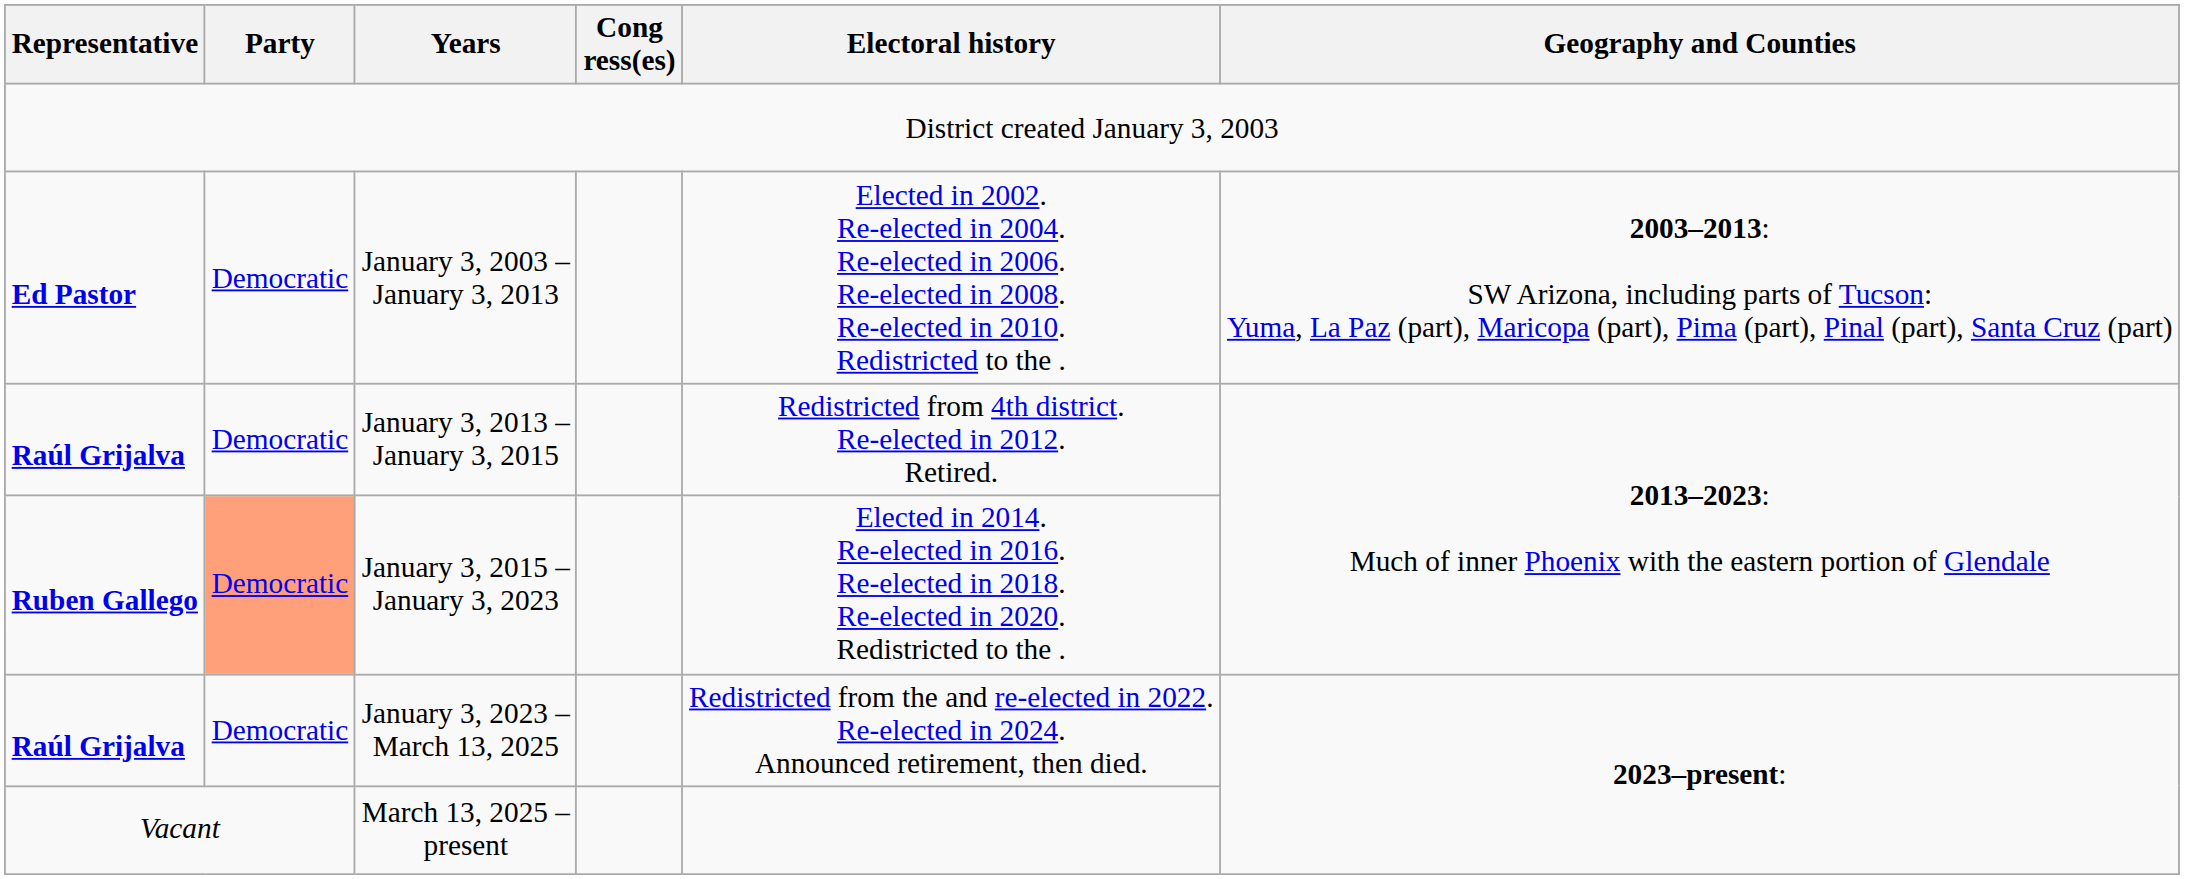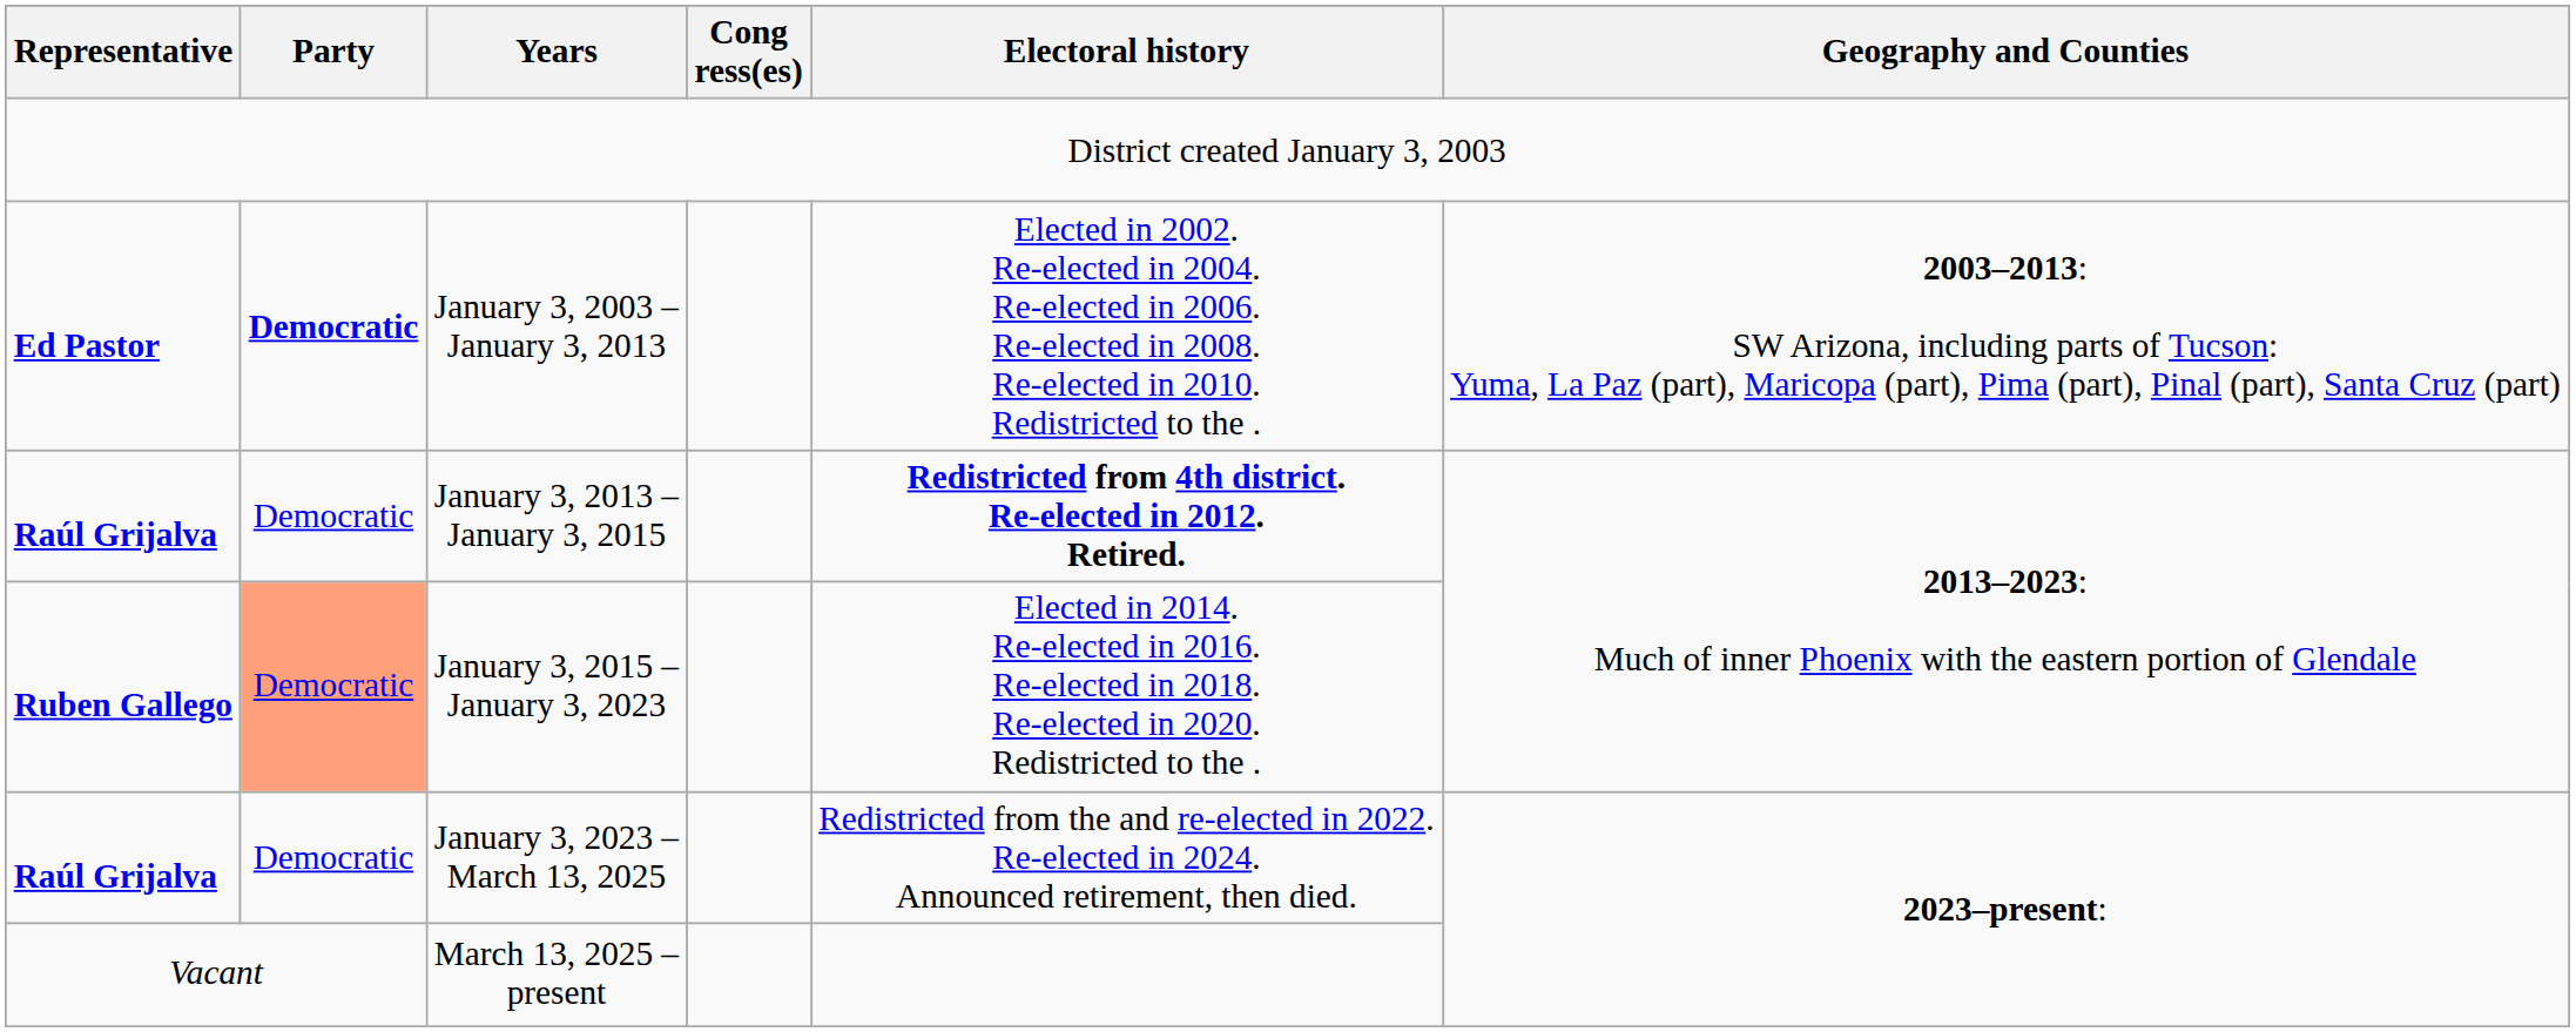January 3, 2003 – January 3, 2013 | Party: normal -> bold
January 3, 2013 – January 3, 2015 | Electoral history: normal -> bold
